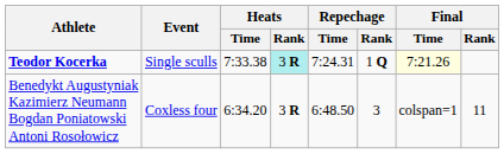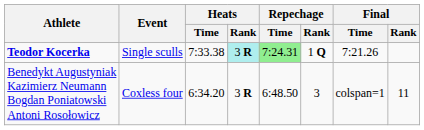Teodor Kocerka | Repechage / Time: no background -> lightgreen background
Teodor Kocerka | Final / Time: lightyellow background -> no background
